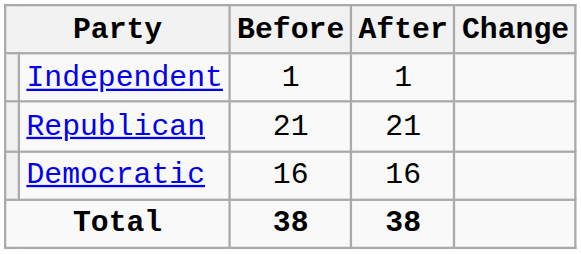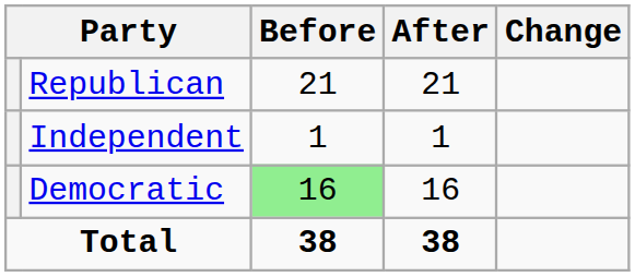rows swapped: Republican <-> Independent
Democratic | Before: no background -> lightgreen background
